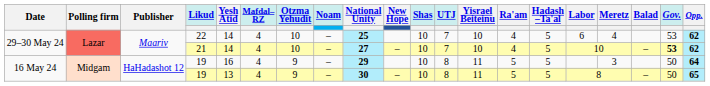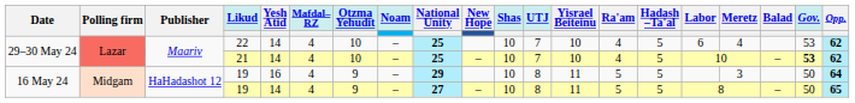row 4 | National Unity: 27 -> 25
row 6 | Yesh Atid: 13 -> 14
row 6 | National Unity: 30 -> 27
